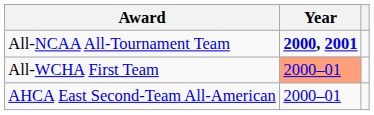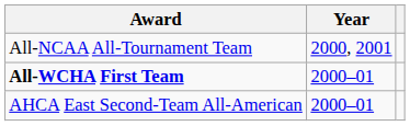row 2 | Year: bold -> normal
row 3 | Award: normal -> bold
row 3 | Year: lightsalmon background -> no background
